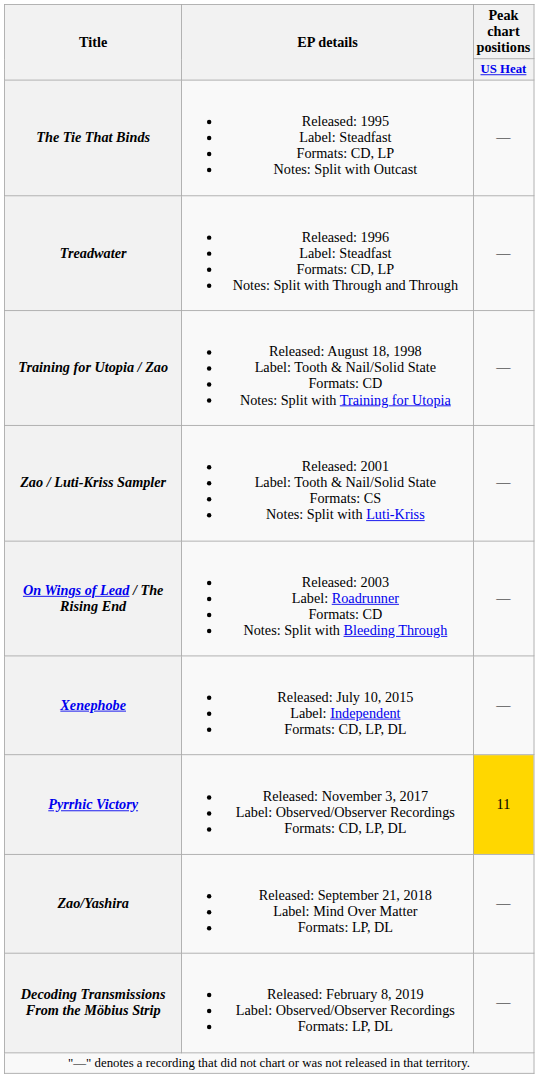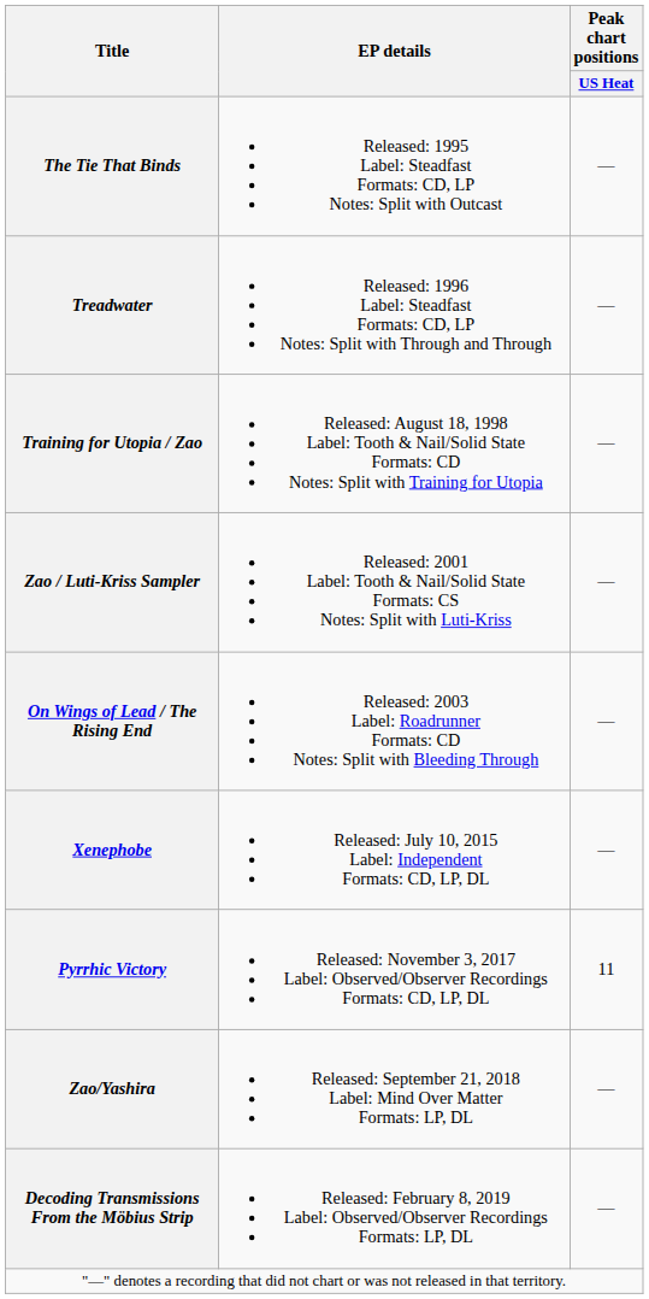Pyrrhic Victory | Peak chart positions / US Heat: gold background -> no background
